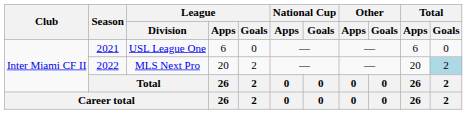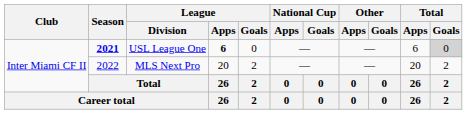USL League One | Season: normal -> bold
USL League One | League / Apps: normal -> bold
USL League One | Total / Goals: no background -> lightgrey background
MLS Next Pro | Total / Goals: lightblue background -> no background
